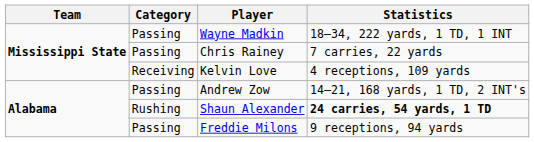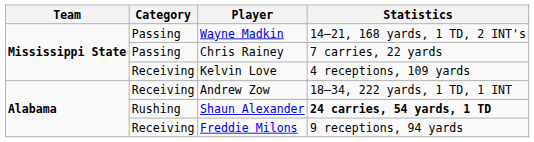Wayne Madkin | Statistics: 18–34, 222 yards, 1 TD, 1 INT -> 14–21, 168 yards, 1 TD, 2 INT's
Andrew Zow | Category: Passing -> Receiving
Andrew Zow | Statistics: 14–21, 168 yards, 1 TD, 2 INT's -> 18–34, 222 yards, 1 TD, 1 INT
Freddie Milons | Category: Passing -> Receiving
